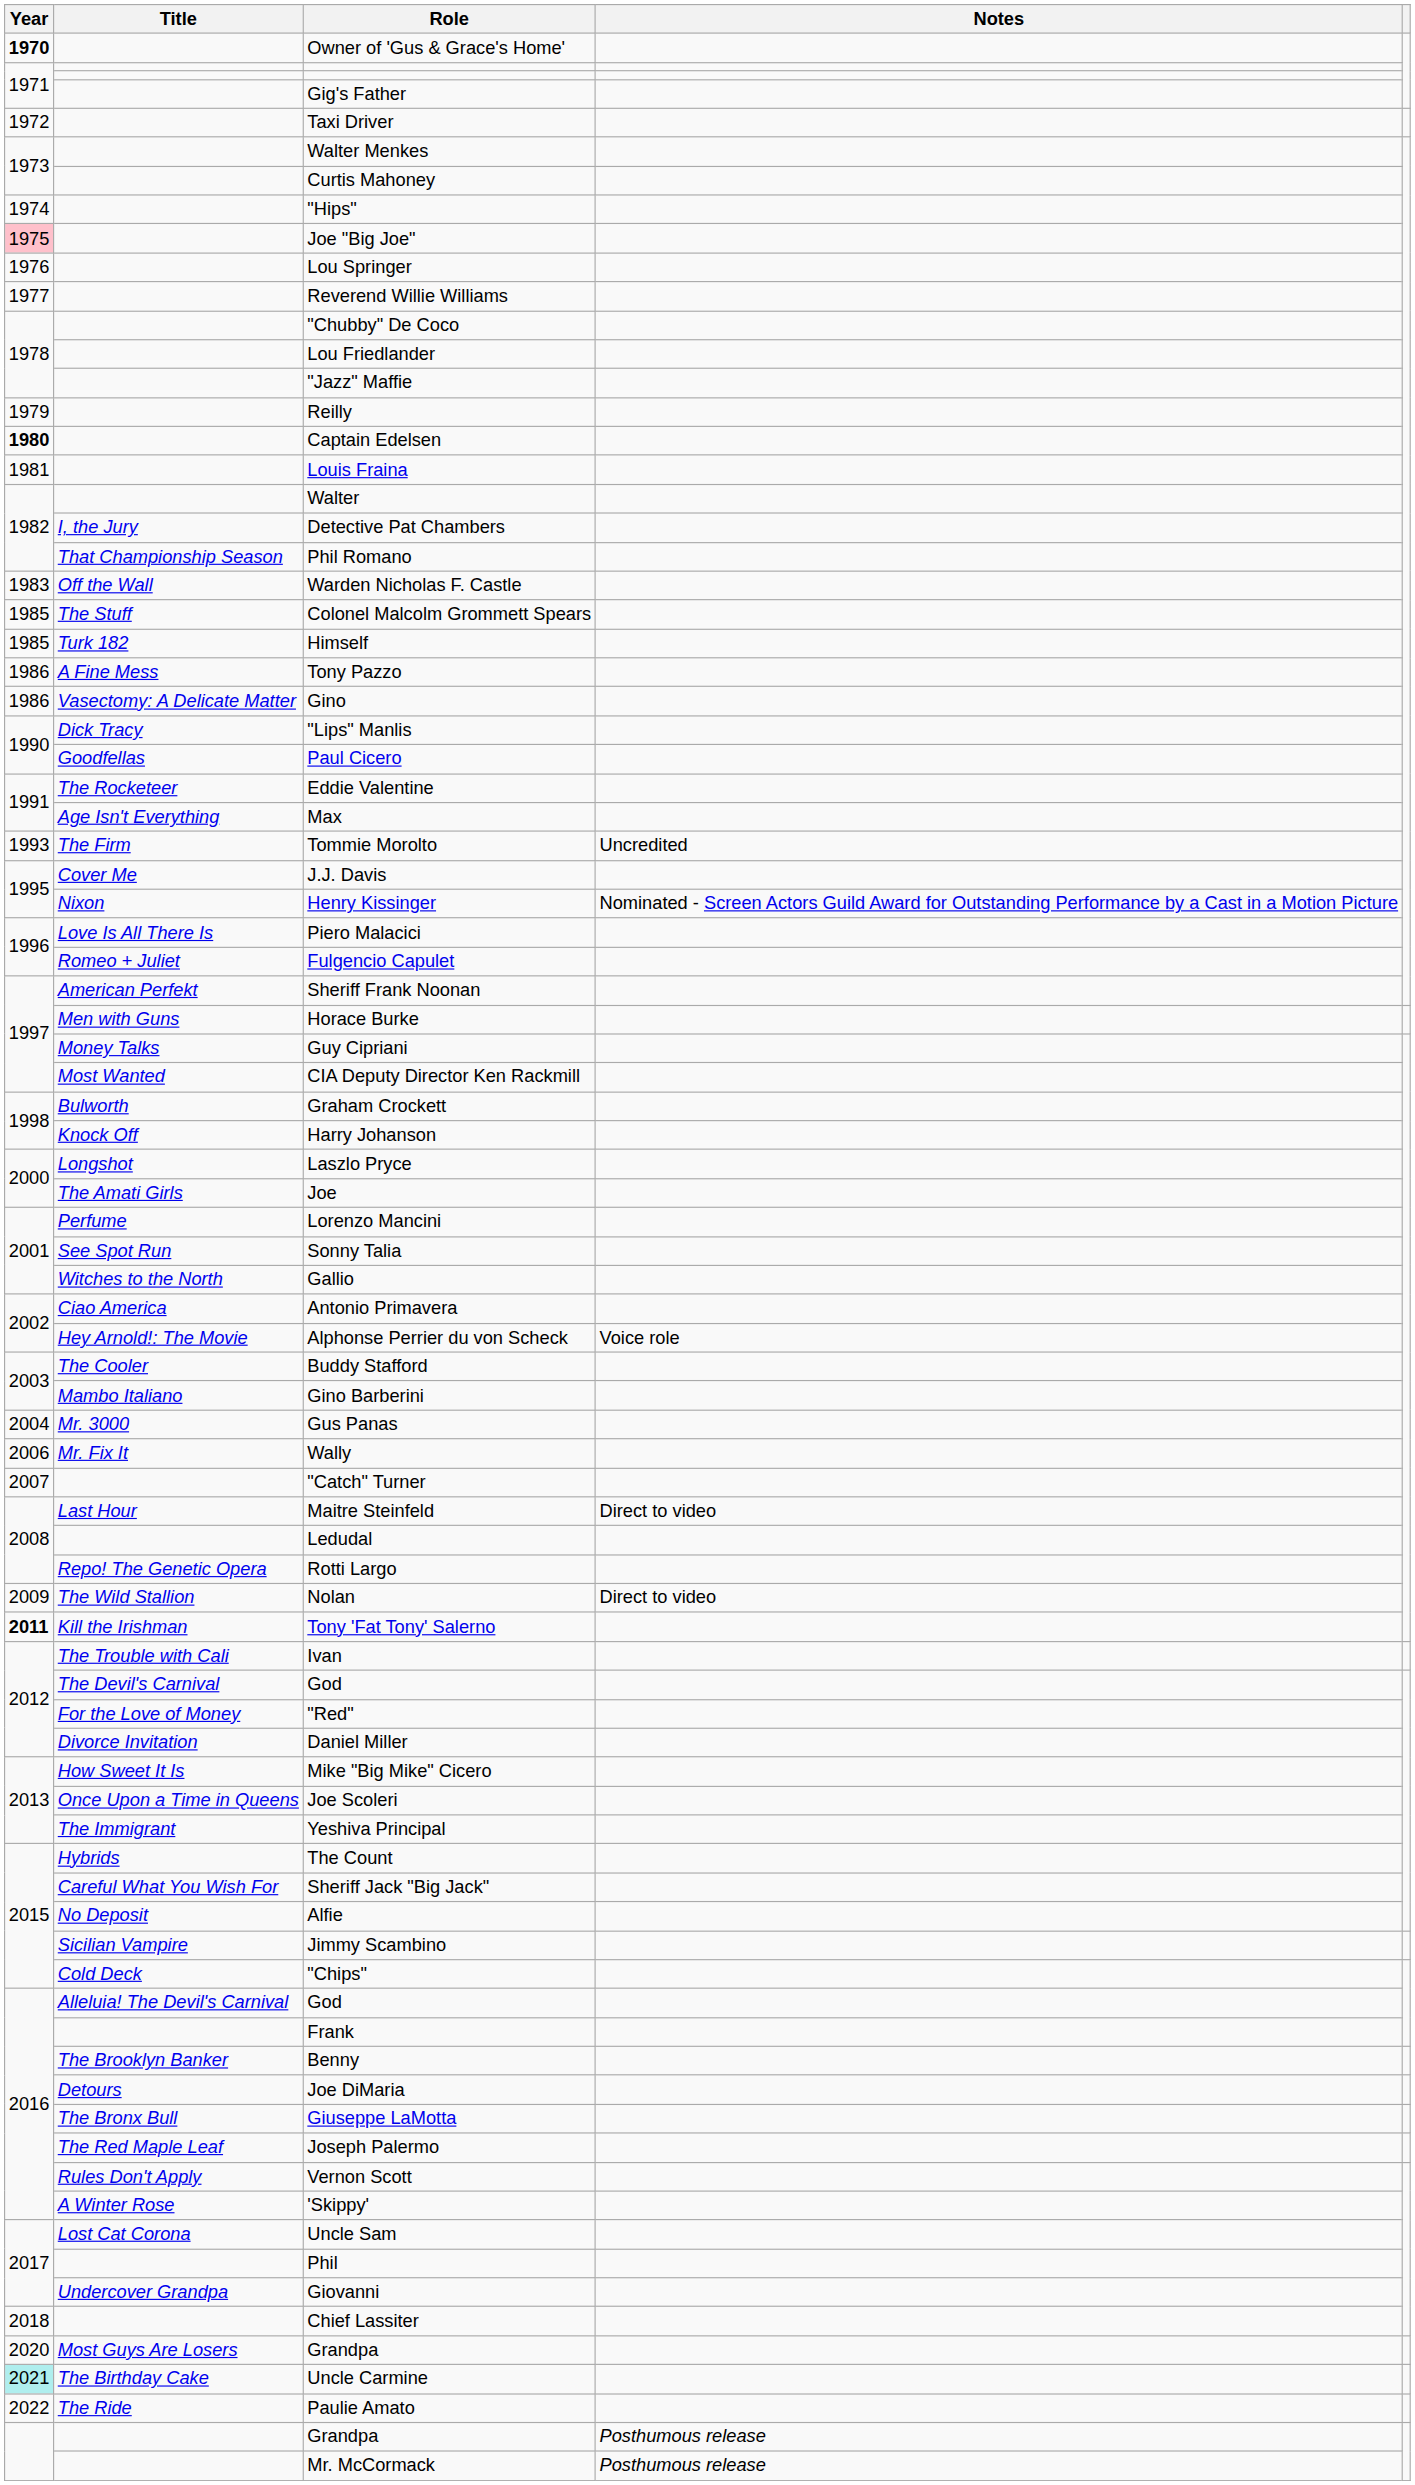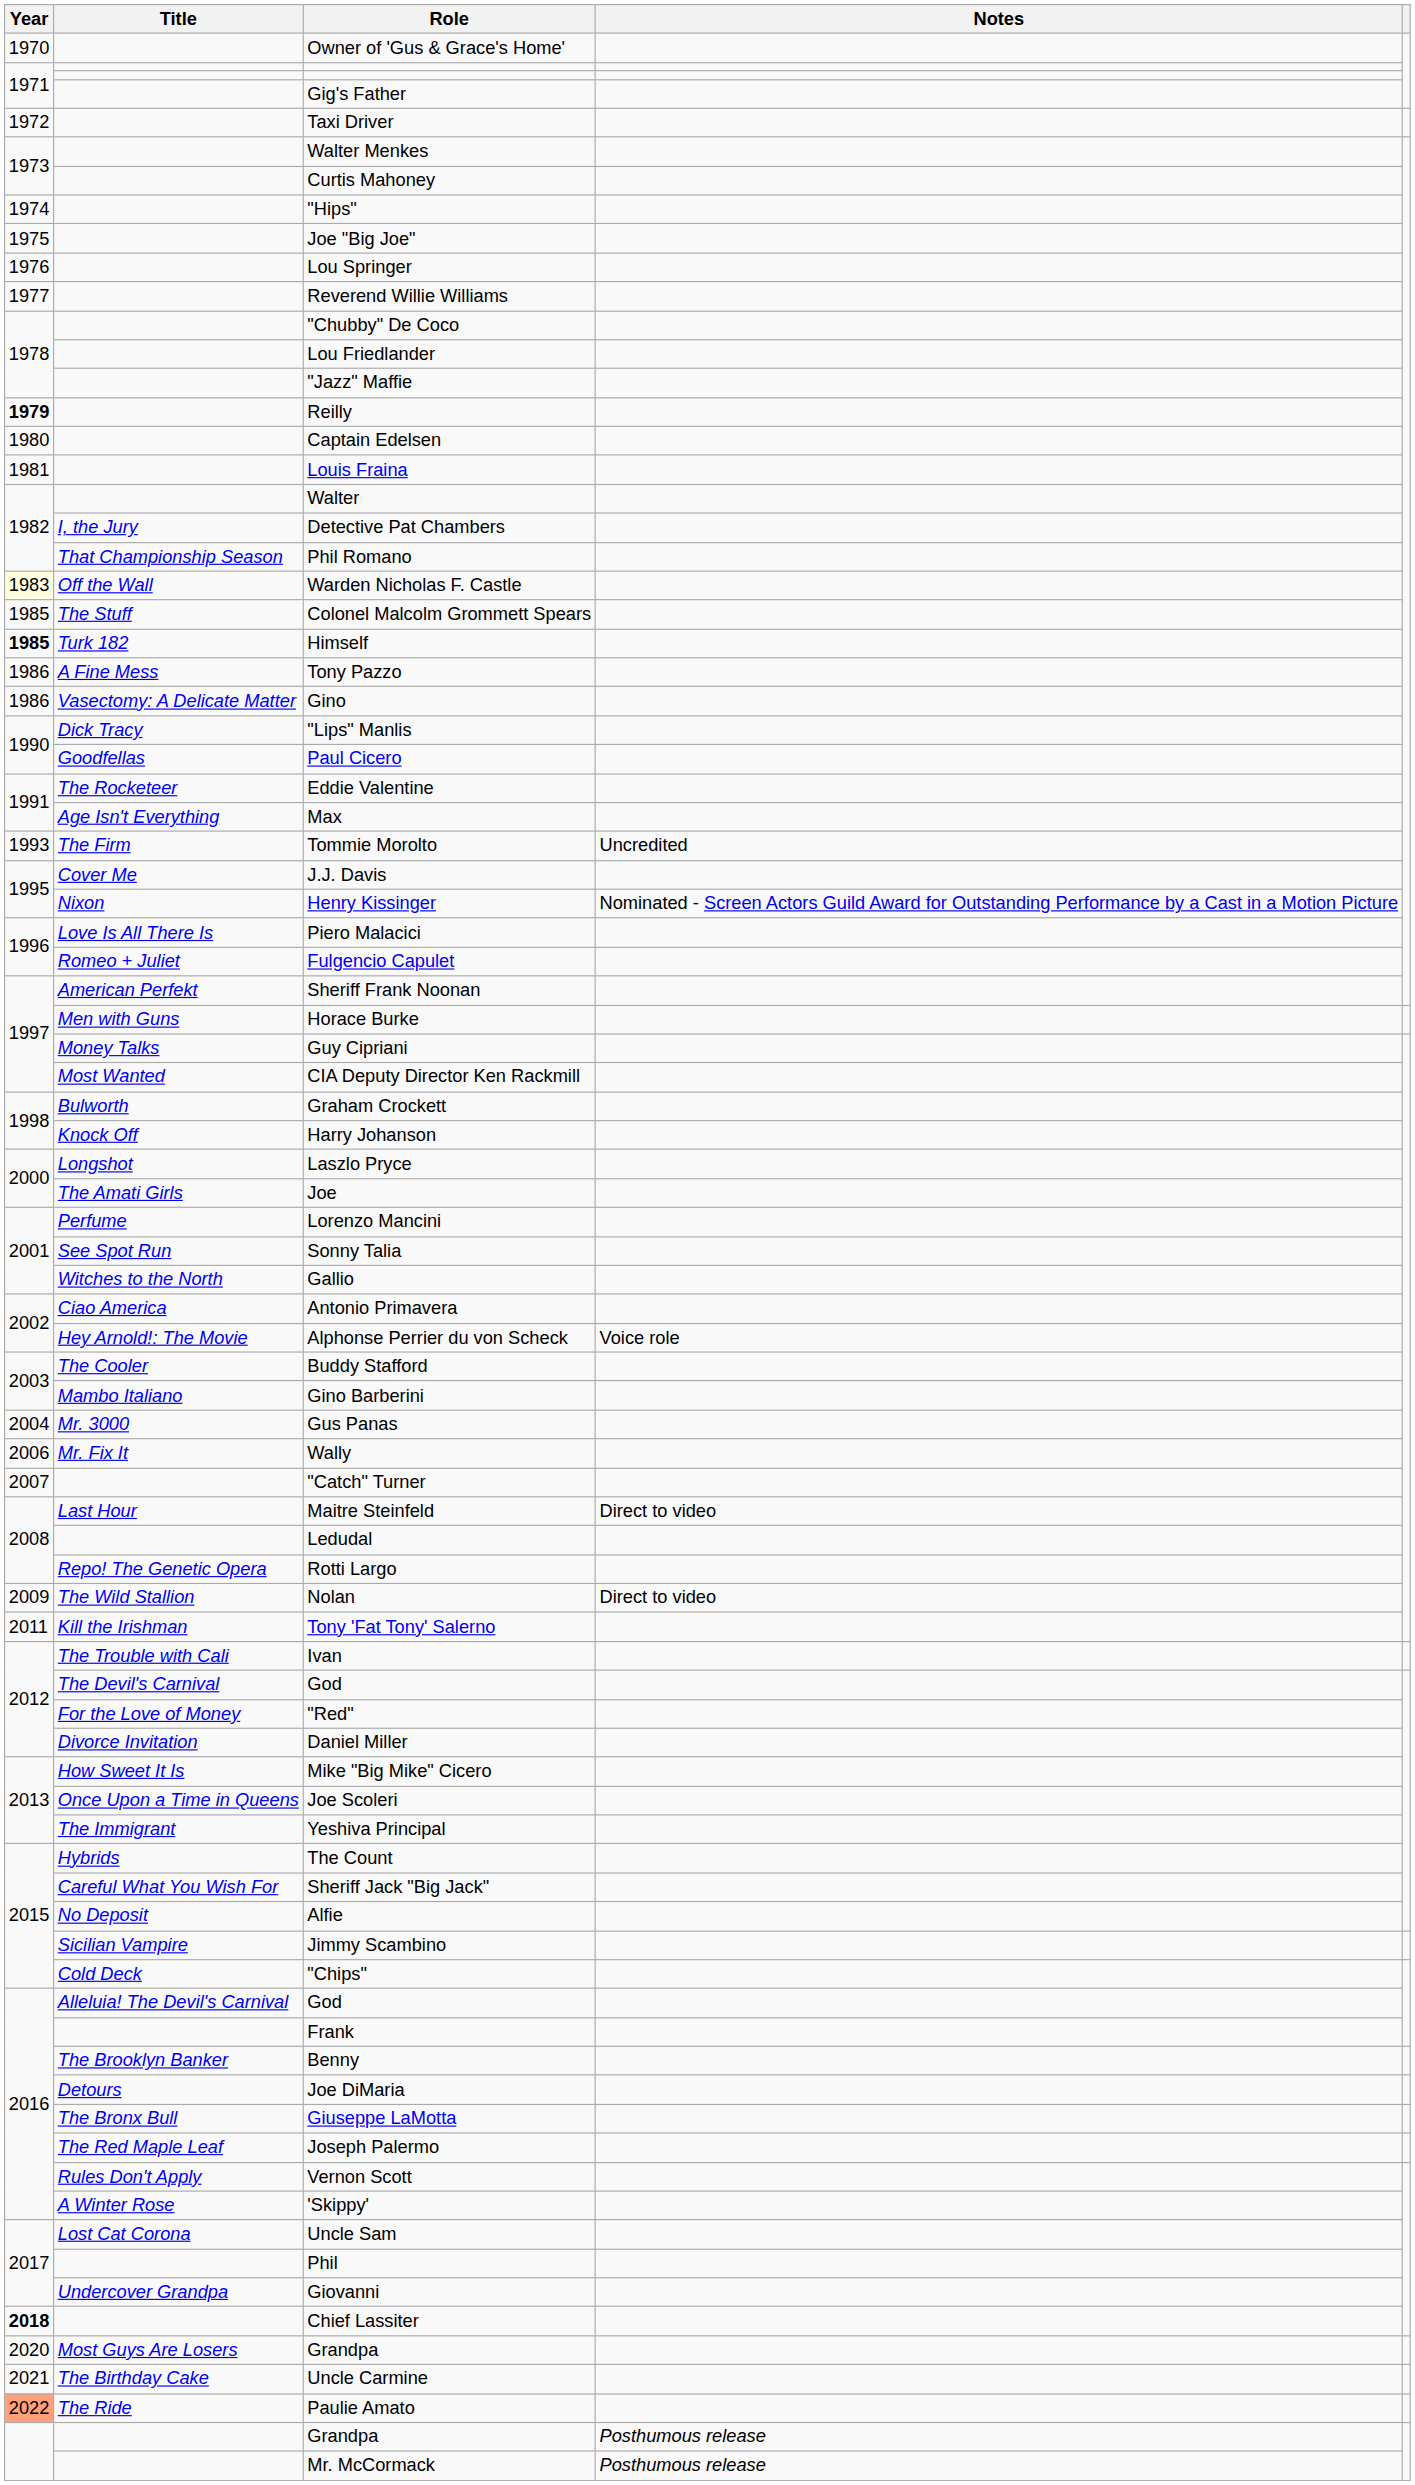Owner of 'Gus & Grace's Home' | Year: bold -> normal
Joe "Big Joe" | Year: pink background -> no background
Reilly | Year: normal -> bold
Captain Edelsen | Year: bold -> normal
Warden Nicholas F. Castle | Year: no background -> lightyellow background
Himself | Year: normal -> bold
Tony 'Fat Tony' Salerno | Year: bold -> normal
Chief Lassiter | Year: normal -> bold
Uncle Carmine | Year: paleturquoise background -> no background
Paulie Amato | Year: no background -> lightsalmon background
